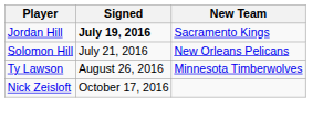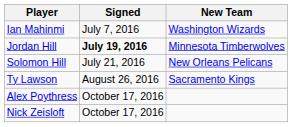+ row: Ian Mahinmi | July 7, 2016 | Washington Wizards
Jordan Hill | New Team: Sacramento Kings -> Minnesota Timberwolves
Ty Lawson | New Team: Minnesota Timberwolves -> Sacramento Kings
+ row: Alex Poythress | October 17, 2016
